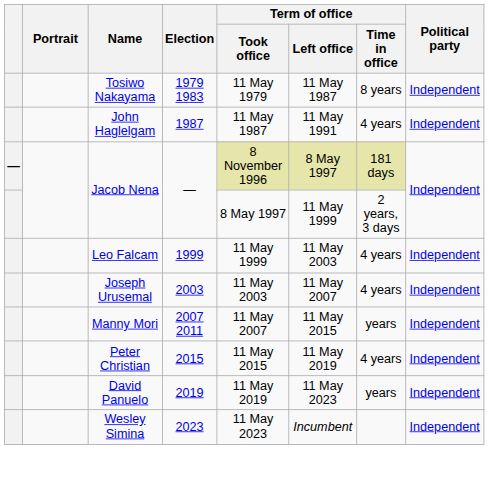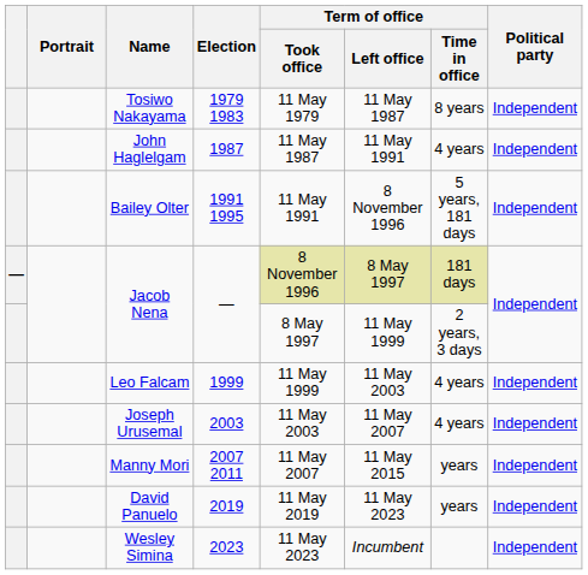+ row: Bailey Olter | 1991 1995 | 11 May 1991 | 8 November 1996 | 5 years, 181 days | Independent
- row: Peter Christian | 2015 | 11 May 2015 | 11 May 2019 | 4 years | Independent
